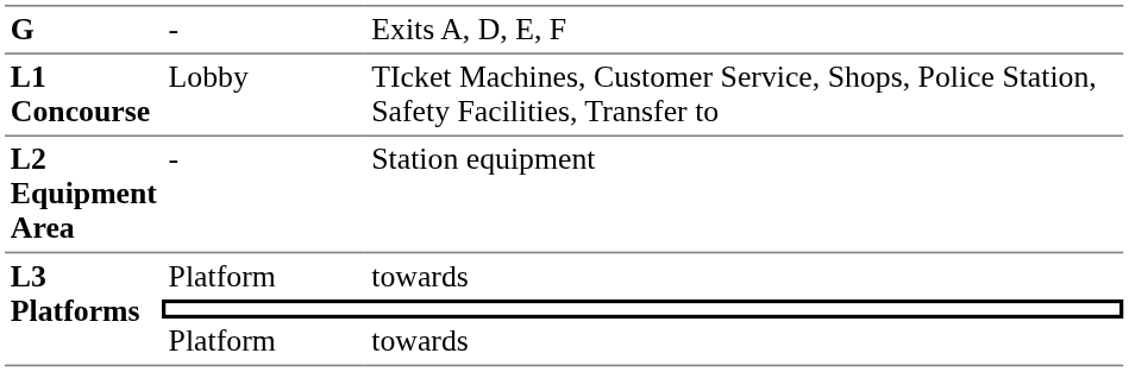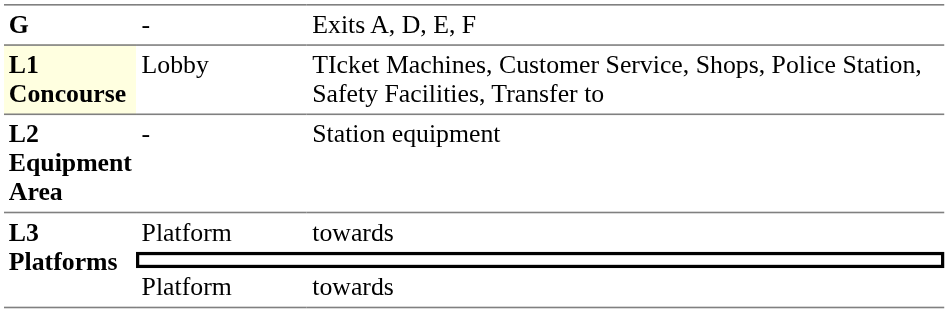Lobby | column 1: no background -> lightyellow background
